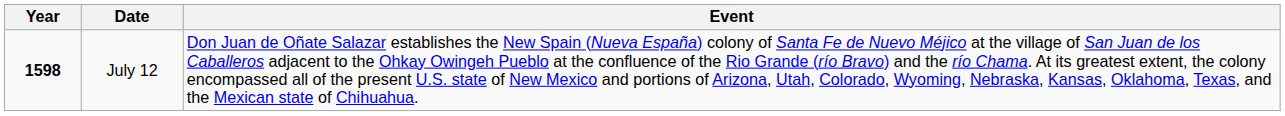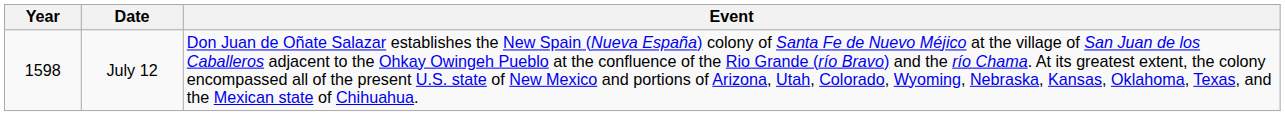row 2 | Year: bold -> normal
